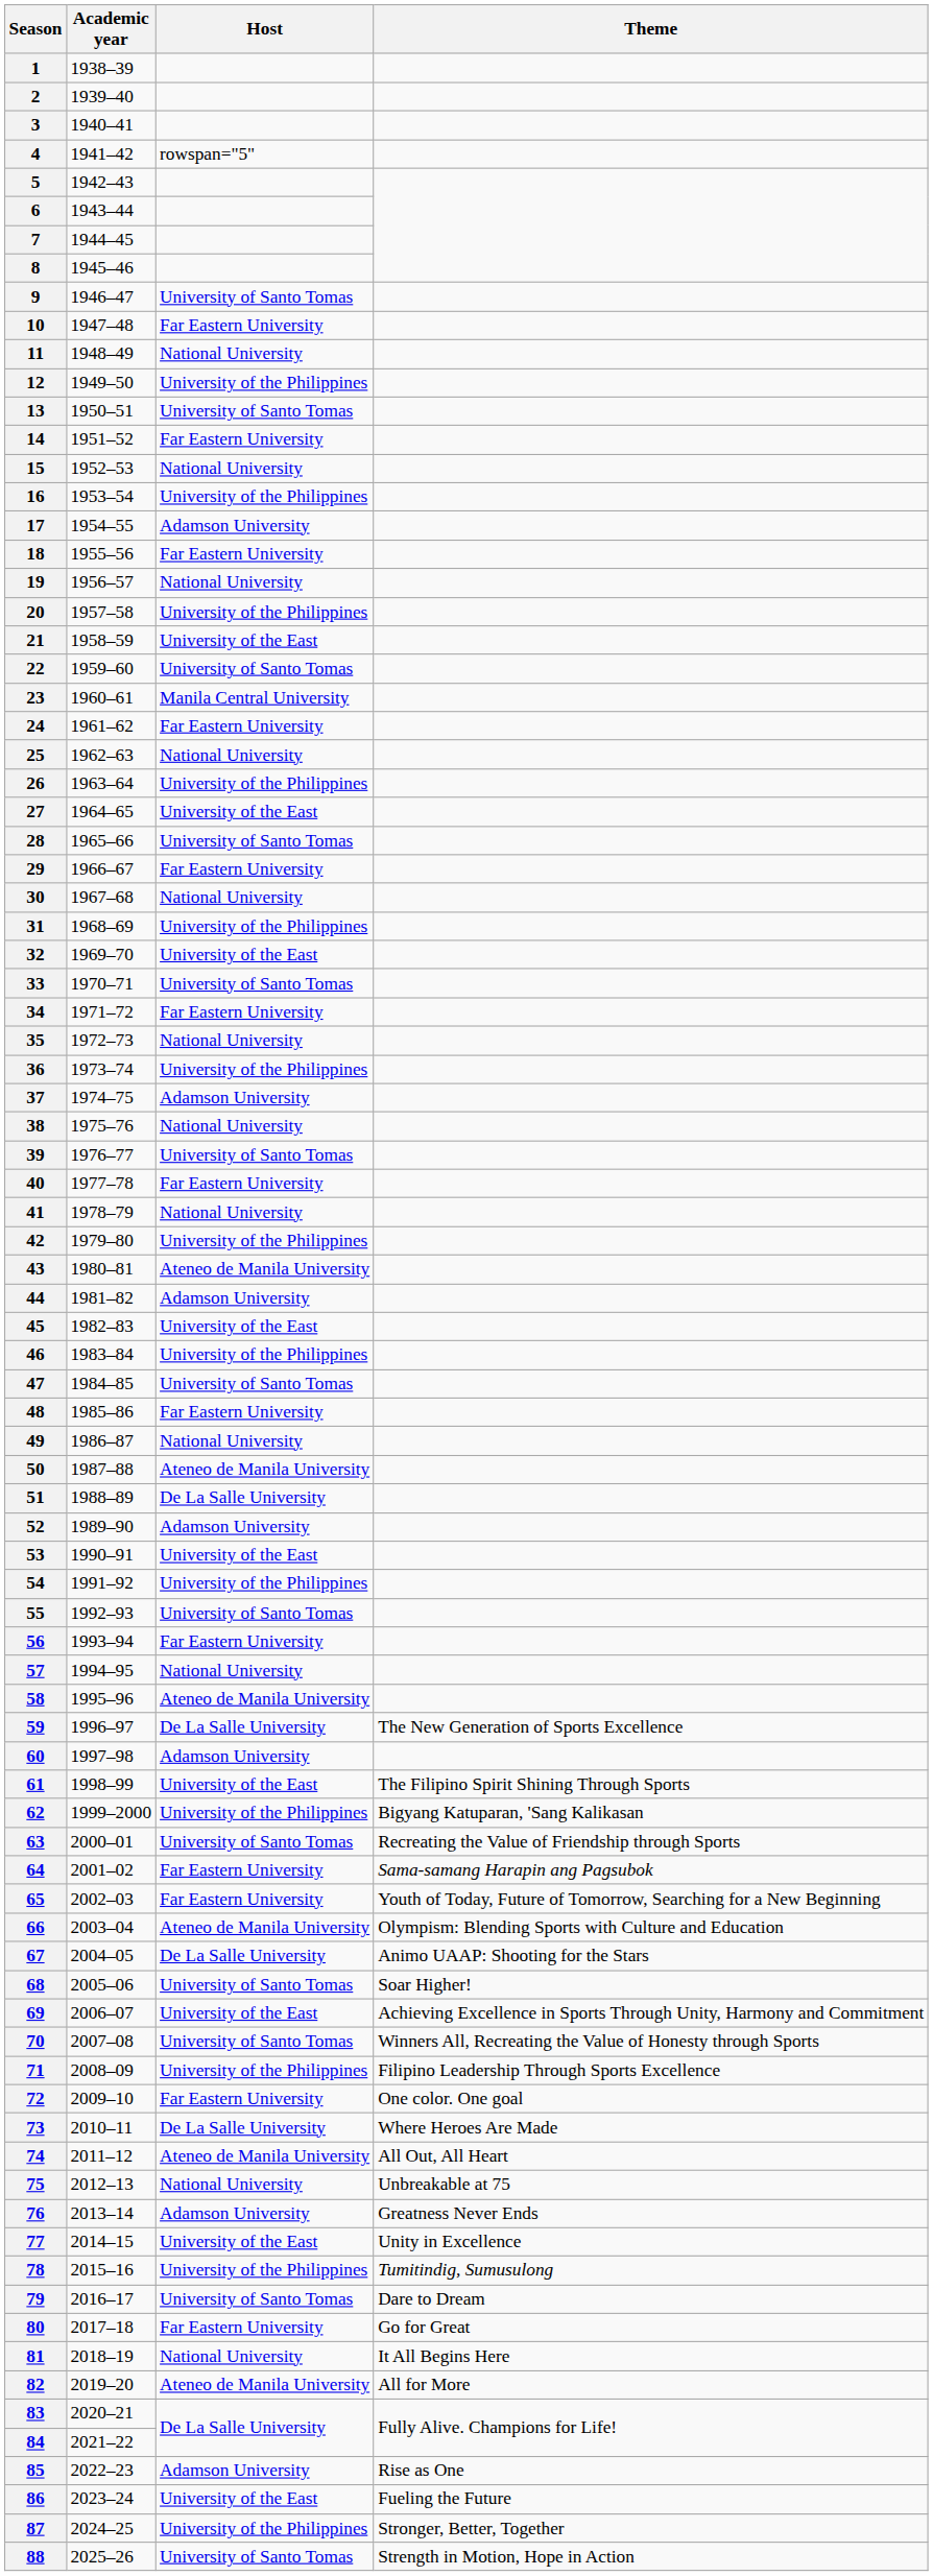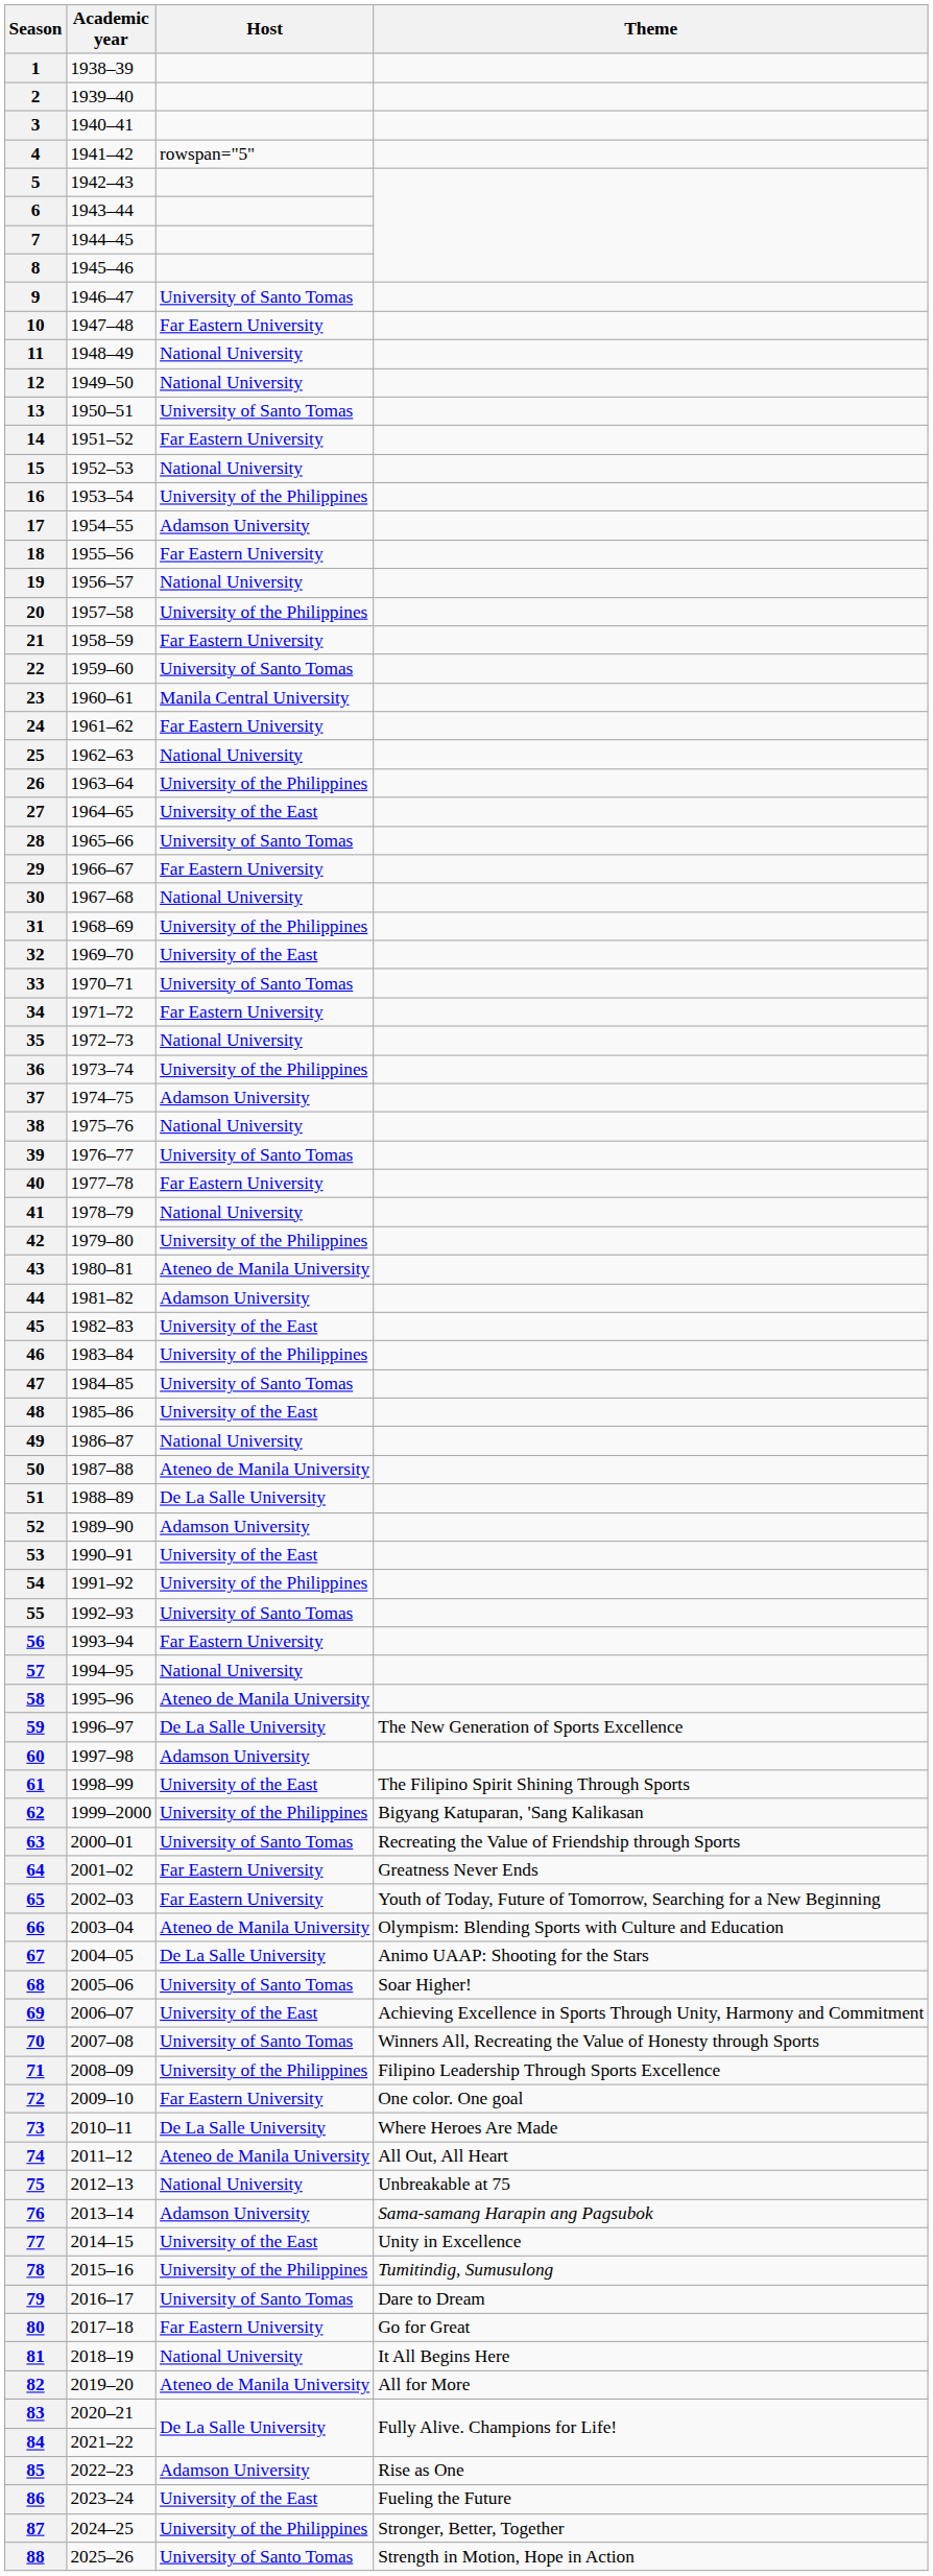12 | Host: University of the Philippines -> National University
21 | Host: University of the East -> Far Eastern University
48 | Host: Far Eastern University -> University of the East
64 | Theme: Sama-samang Harapin ang Pagsubok -> Greatness Never Ends
76 | Theme: Greatness Never Ends -> Sama-samang Harapin ang Pagsubok
